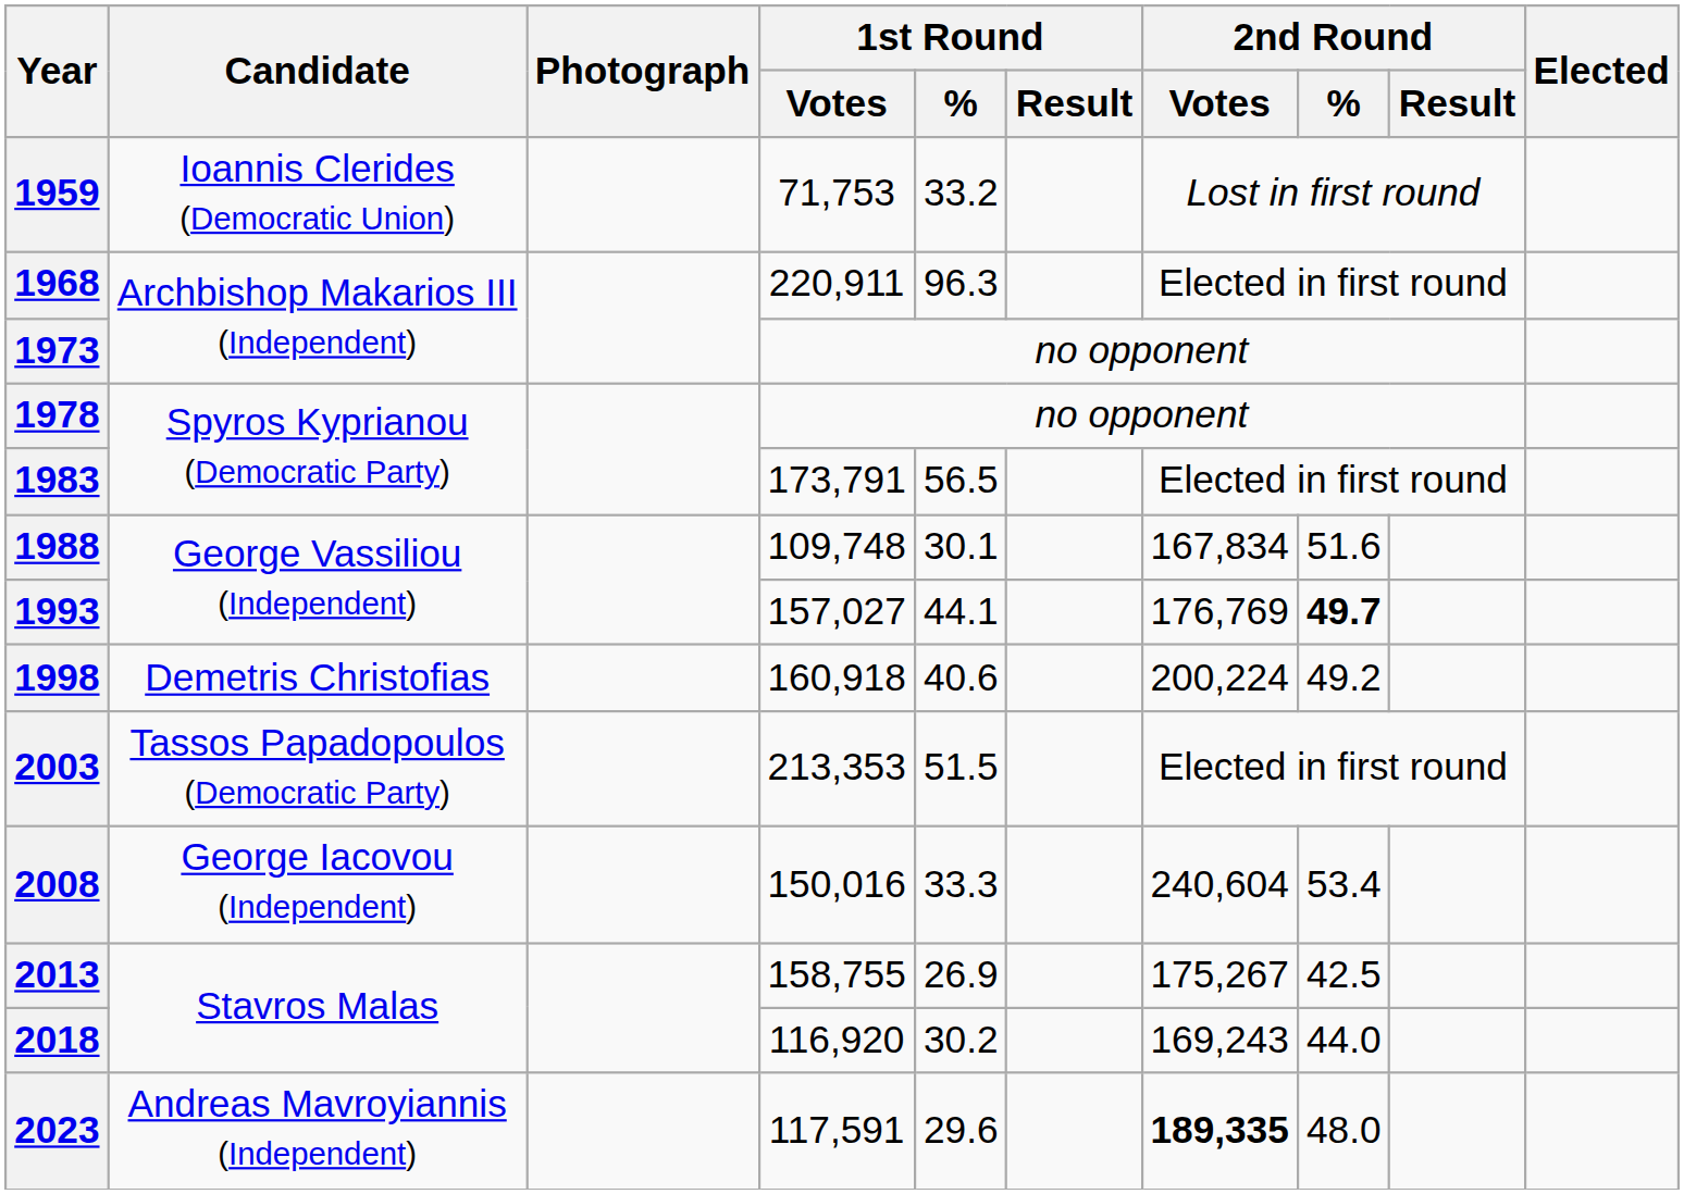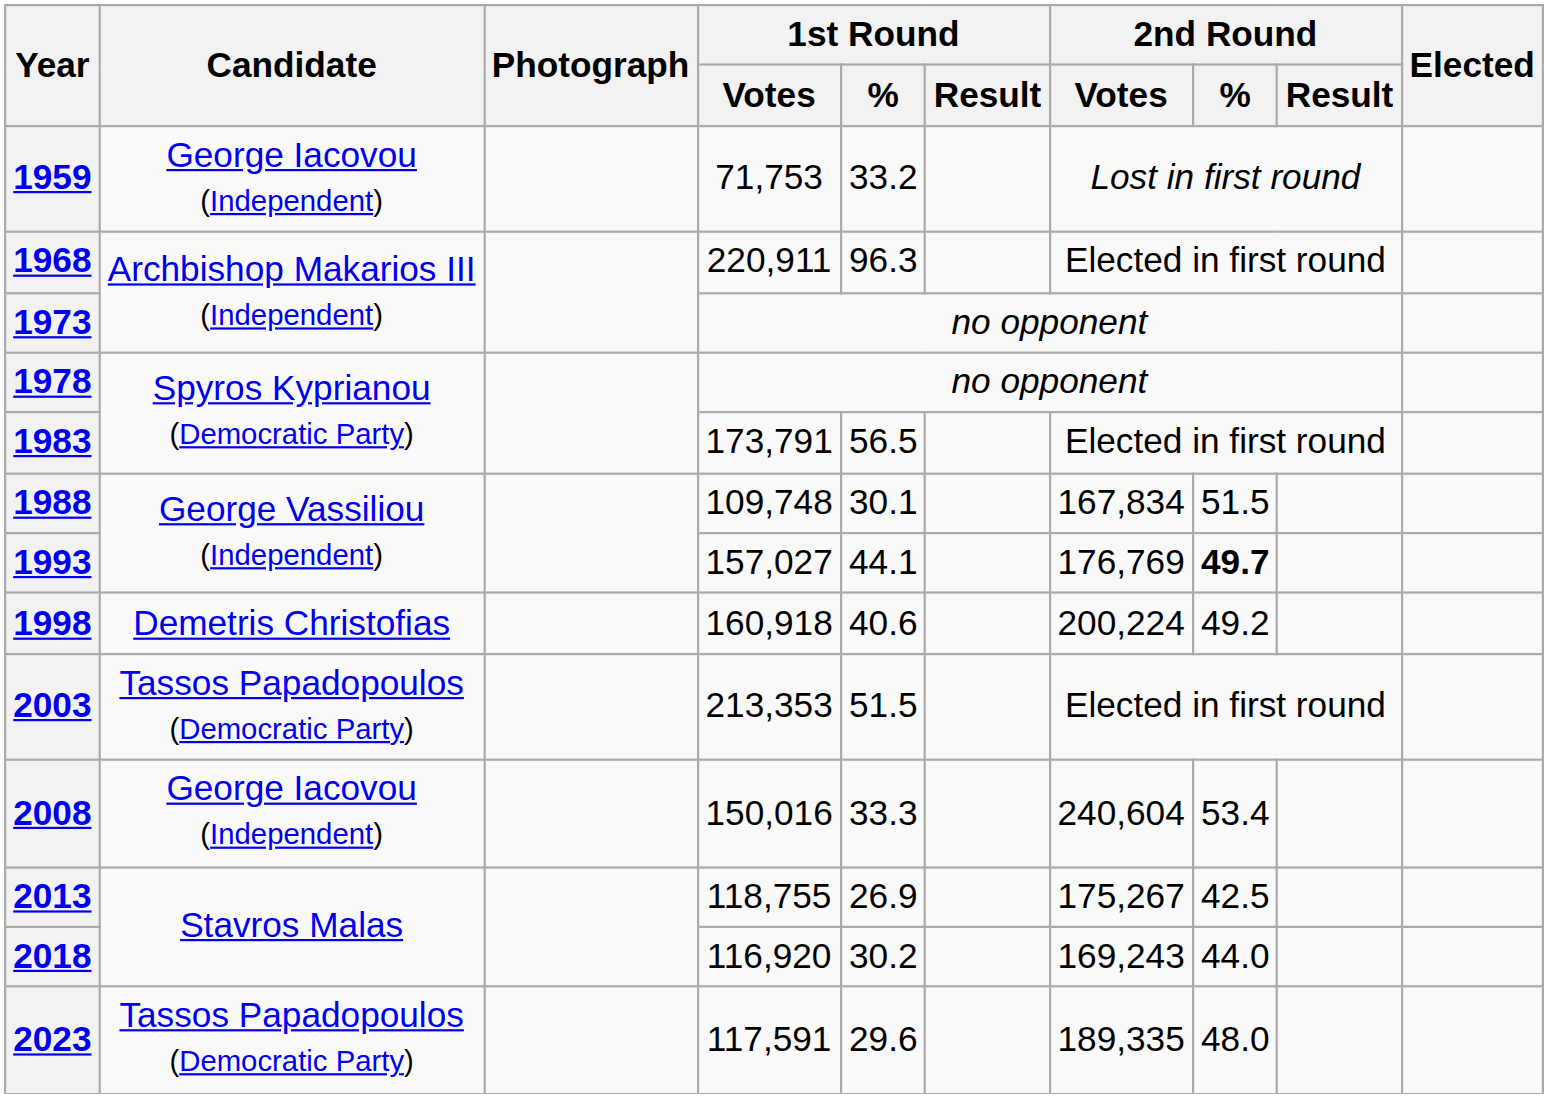1959 | Candidate: Ioannis Clerides (Democratic Union) -> George Iacovou (Independent)
1988 | 2nd Round / %: 51.6 -> 51.5
2013 | 1st Round / Votes: 158,755 -> 118,755
2023 | Candidate: Andreas Mavroyiannis (Independent) -> Tassos Papadopoulos (Democratic Party)
2023 | 2nd Round / Votes: bold -> normal
